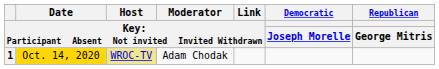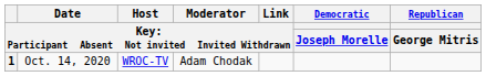1 | column 2: gold background -> no background
1 | column 3: khaki background -> no background
